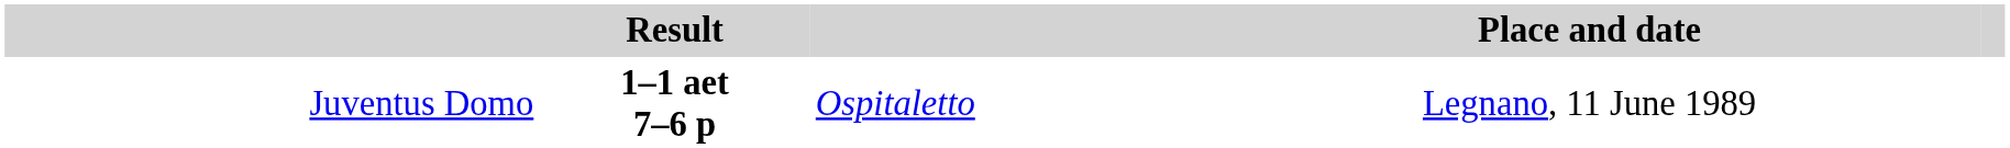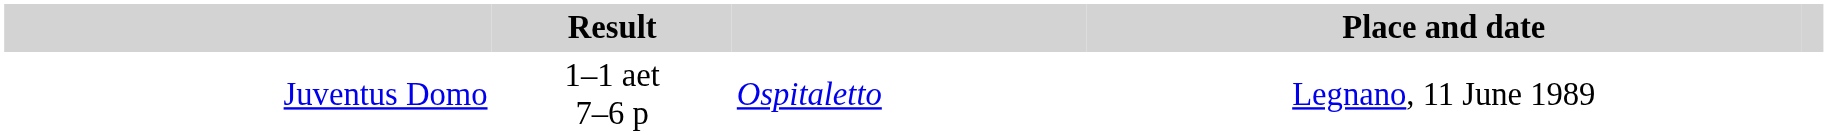Juventus Domo | Result: bold -> normal
